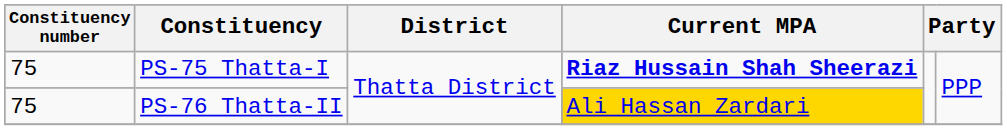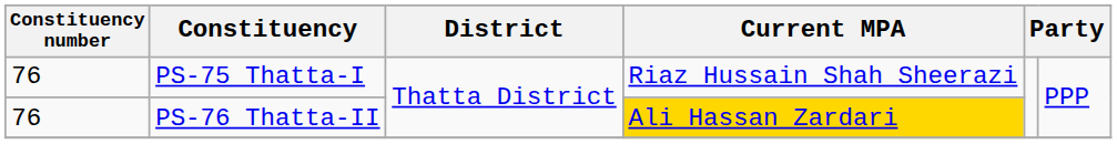PS-75 Thatta-I | Constituency number: 75 -> 76
PS-75 Thatta-I | Current MPA: bold -> normal
PS-76 Thatta-II | Constituency number: 75 -> 76
